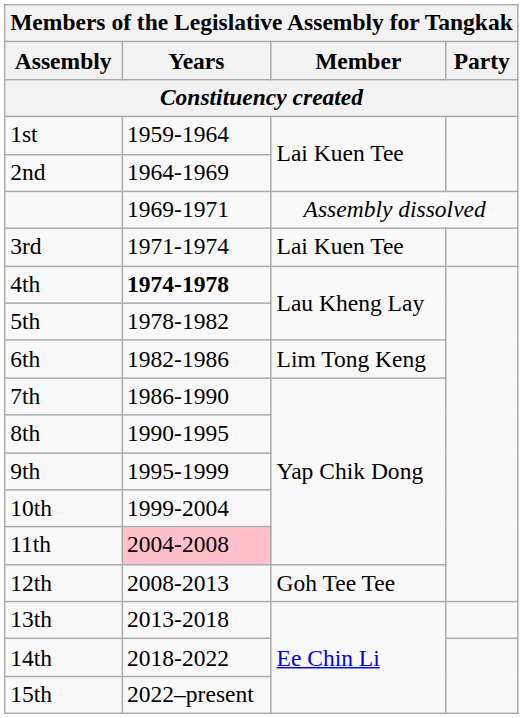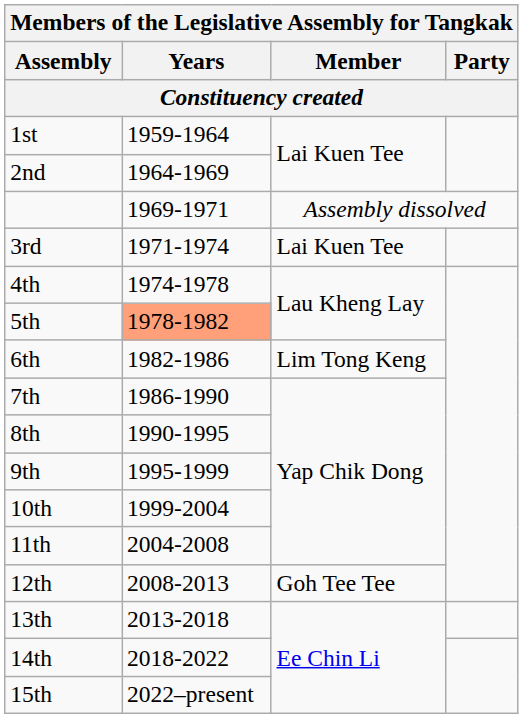4th | Years: bold -> normal
5th | Years: no background -> lightsalmon background
11th | Years: pink background -> no background
